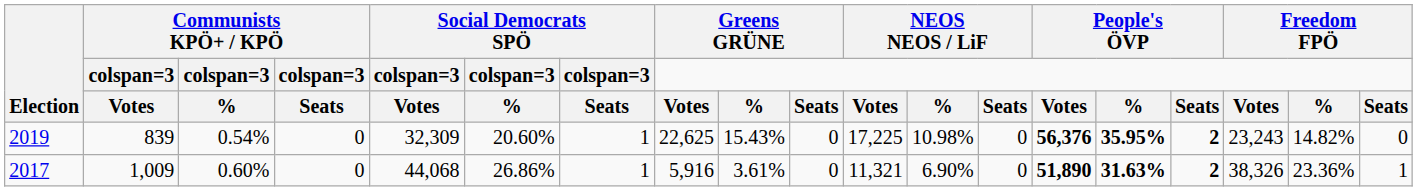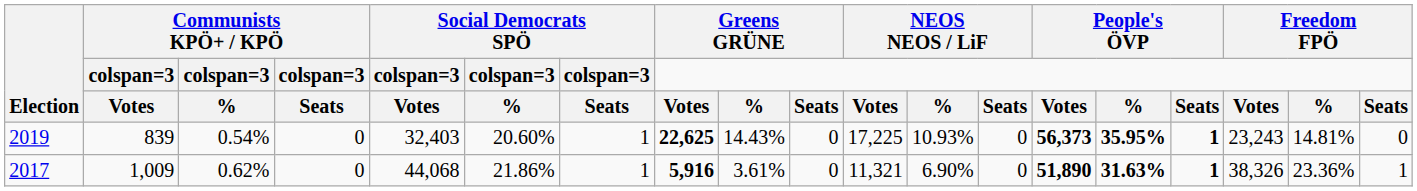2019 | Social Democrats SPÖ / colspan=3 / Votes: 32,309 -> 32,403
2019 | Greens GRÜNE / Votes: normal -> bold
2019 | Greens GRÜNE / %: 15.43% -> 14.43%
2019 | NEOS NEOS / LiF / %: 10.98% -> 10.93%
2019 | People's ÖVP / Votes: 56,376 -> 56,373
2019 | People's ÖVP / Seats: 2 -> 1
2019 | Freedom FPÖ / %: 14.82% -> 14.81%
2017 | Communists KPÖ+ / KPÖ / colspan=3 / %: 0.60% -> 0.62%
2017 | Social Democrats SPÖ / colspan=3 / %: 26.86% -> 21.86%
2017 | Greens GRÜNE / Votes: normal -> bold
2017 | People's ÖVP / Seats: 2 -> 1
